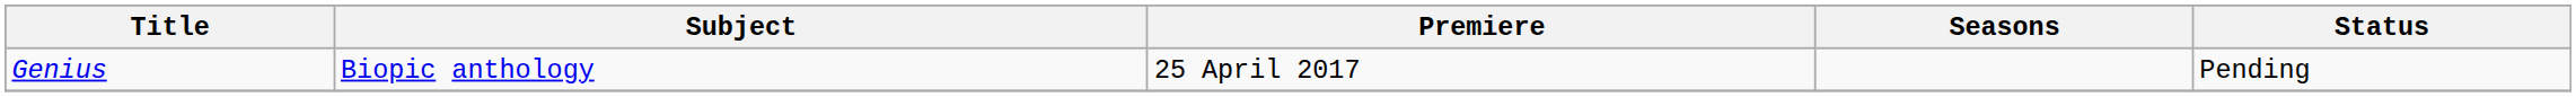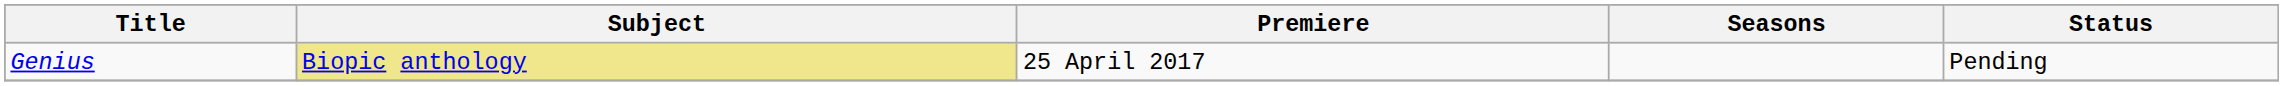Genius | Subject: no background -> khaki background
